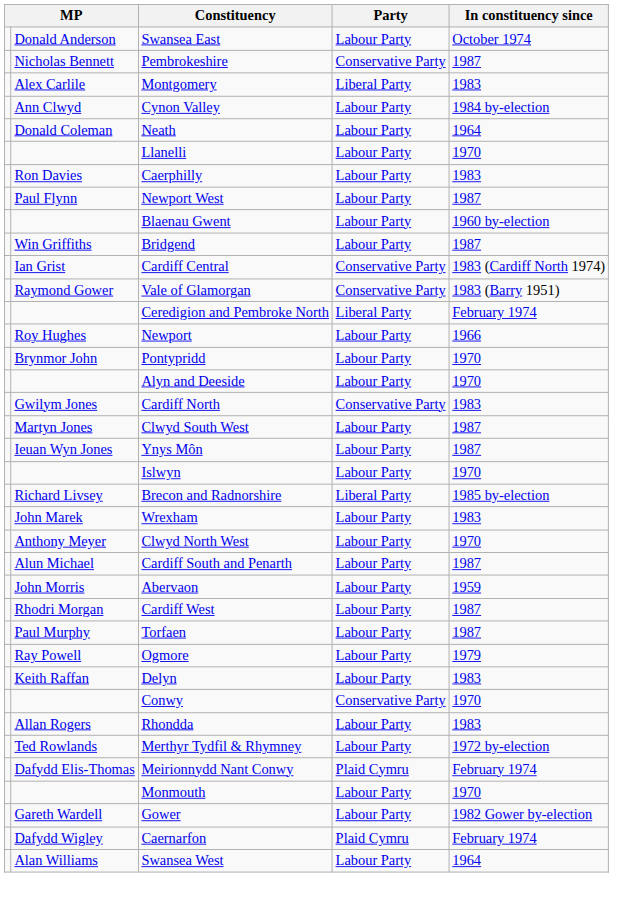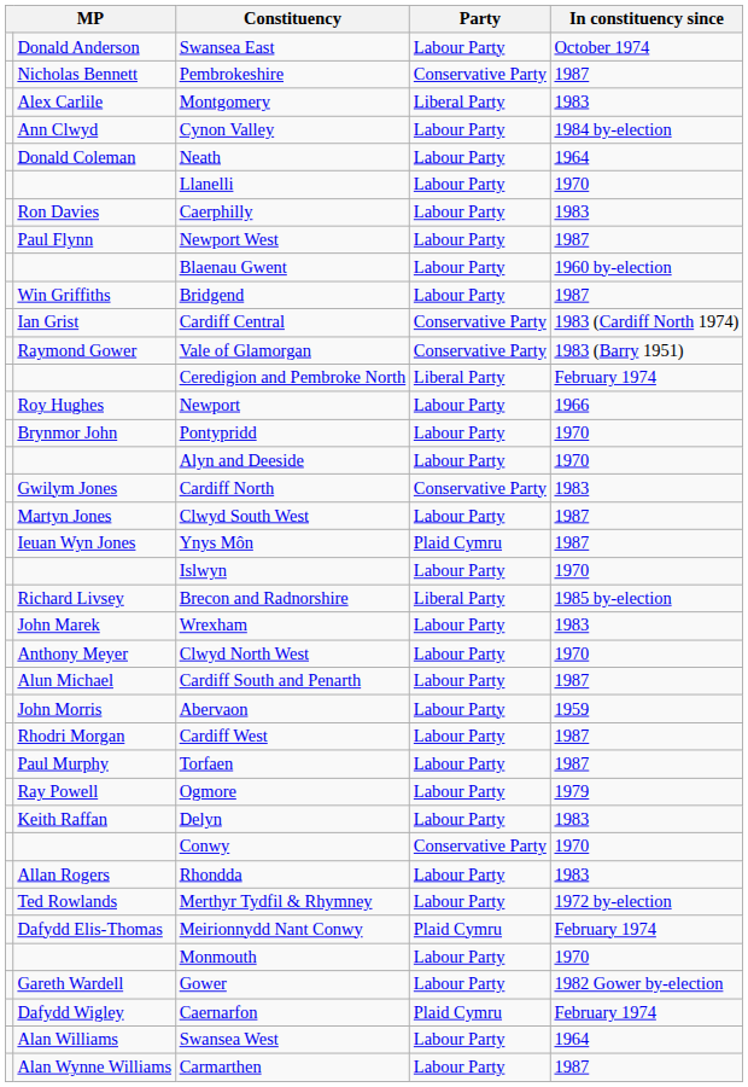Ynys Môn | Party: Labour Party -> Plaid Cymru
+ row: Alan Wynne Williams | Carmarthen | Labour Party | 1987
